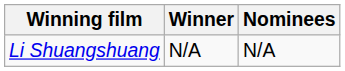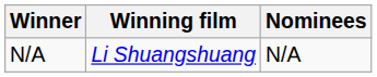columns swapped: Winner <-> Winning film
